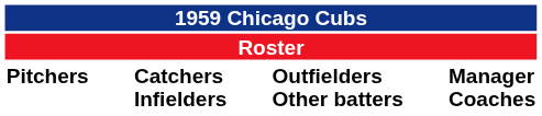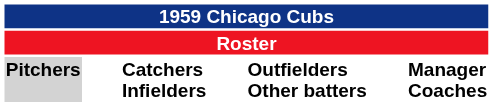Pitchers | column 1: no background -> lightgrey background
